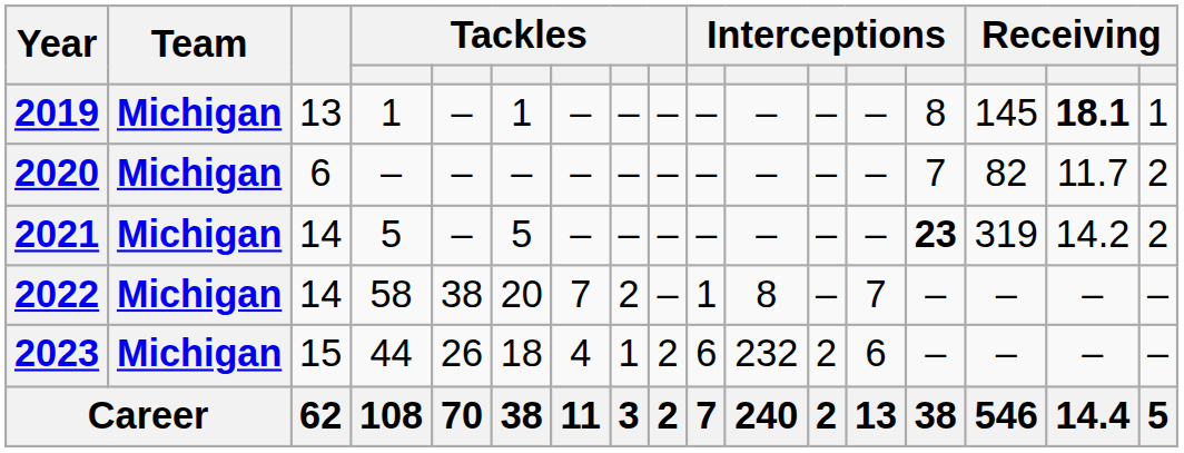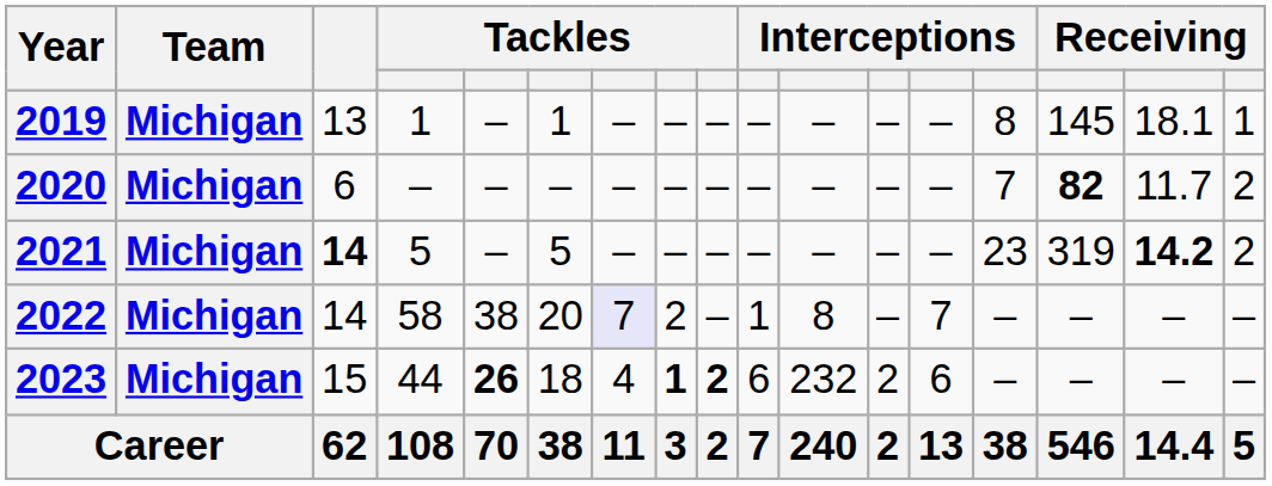2019 | column 16: bold -> normal
2020 | column 15: normal -> bold
2021 | column 3: normal -> bold
2021 | column 14: bold -> normal
2021 | column 16: normal -> bold
2022 | column 7: no background -> lavender background
2023 | column 5: normal -> bold
2023 | column 8: normal -> bold
2023 | column 9: normal -> bold
